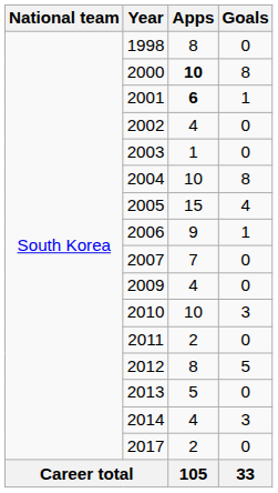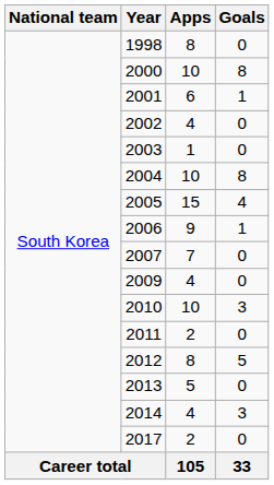2000 | Apps: bold -> normal
2001 | Apps: bold -> normal
